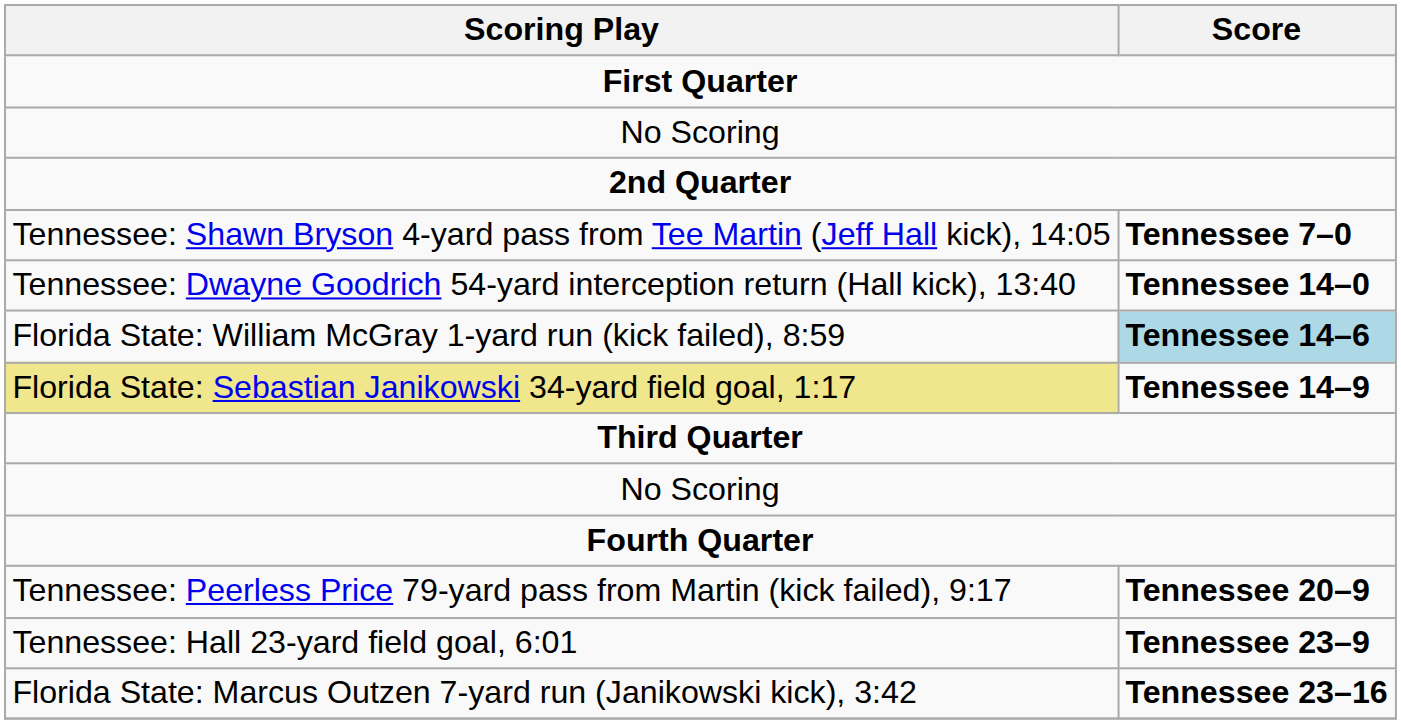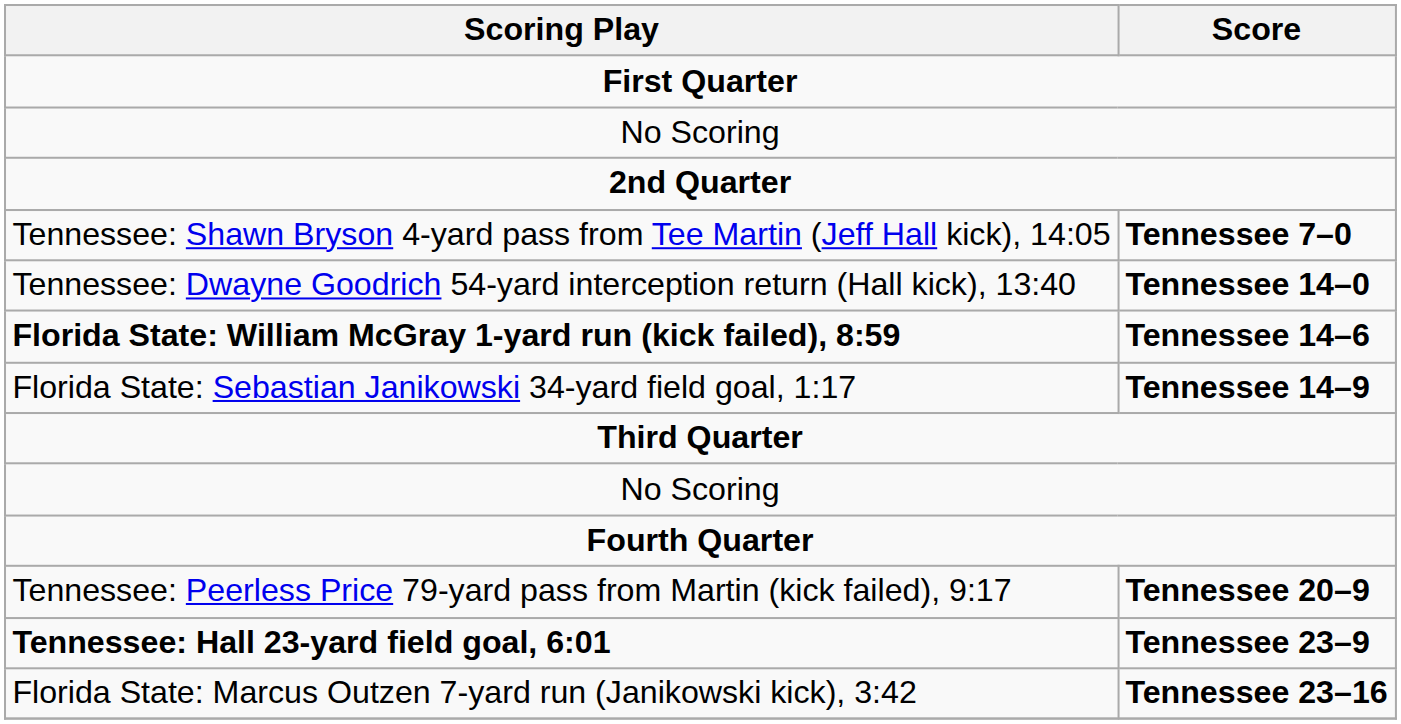Florida State: William McGray 1-yard run (kick failed), 8:59 | Scoring Play: normal -> bold
Florida State: William McGray 1-yard run (kick failed), 8:59 | Score: lightblue background -> no background
Florida State: Sebastian Janikowski 34-yard field goal, 1:17 | Scoring Play: khaki background -> no background
Tennessee: Hall 23-yard field goal, 6:01 | Scoring Play: normal -> bold
